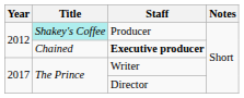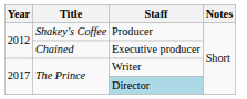Producer | Title: paleturquoise background -> no background
Executive producer | Staff: bold -> normal
Director | Staff: no background -> lightblue background
